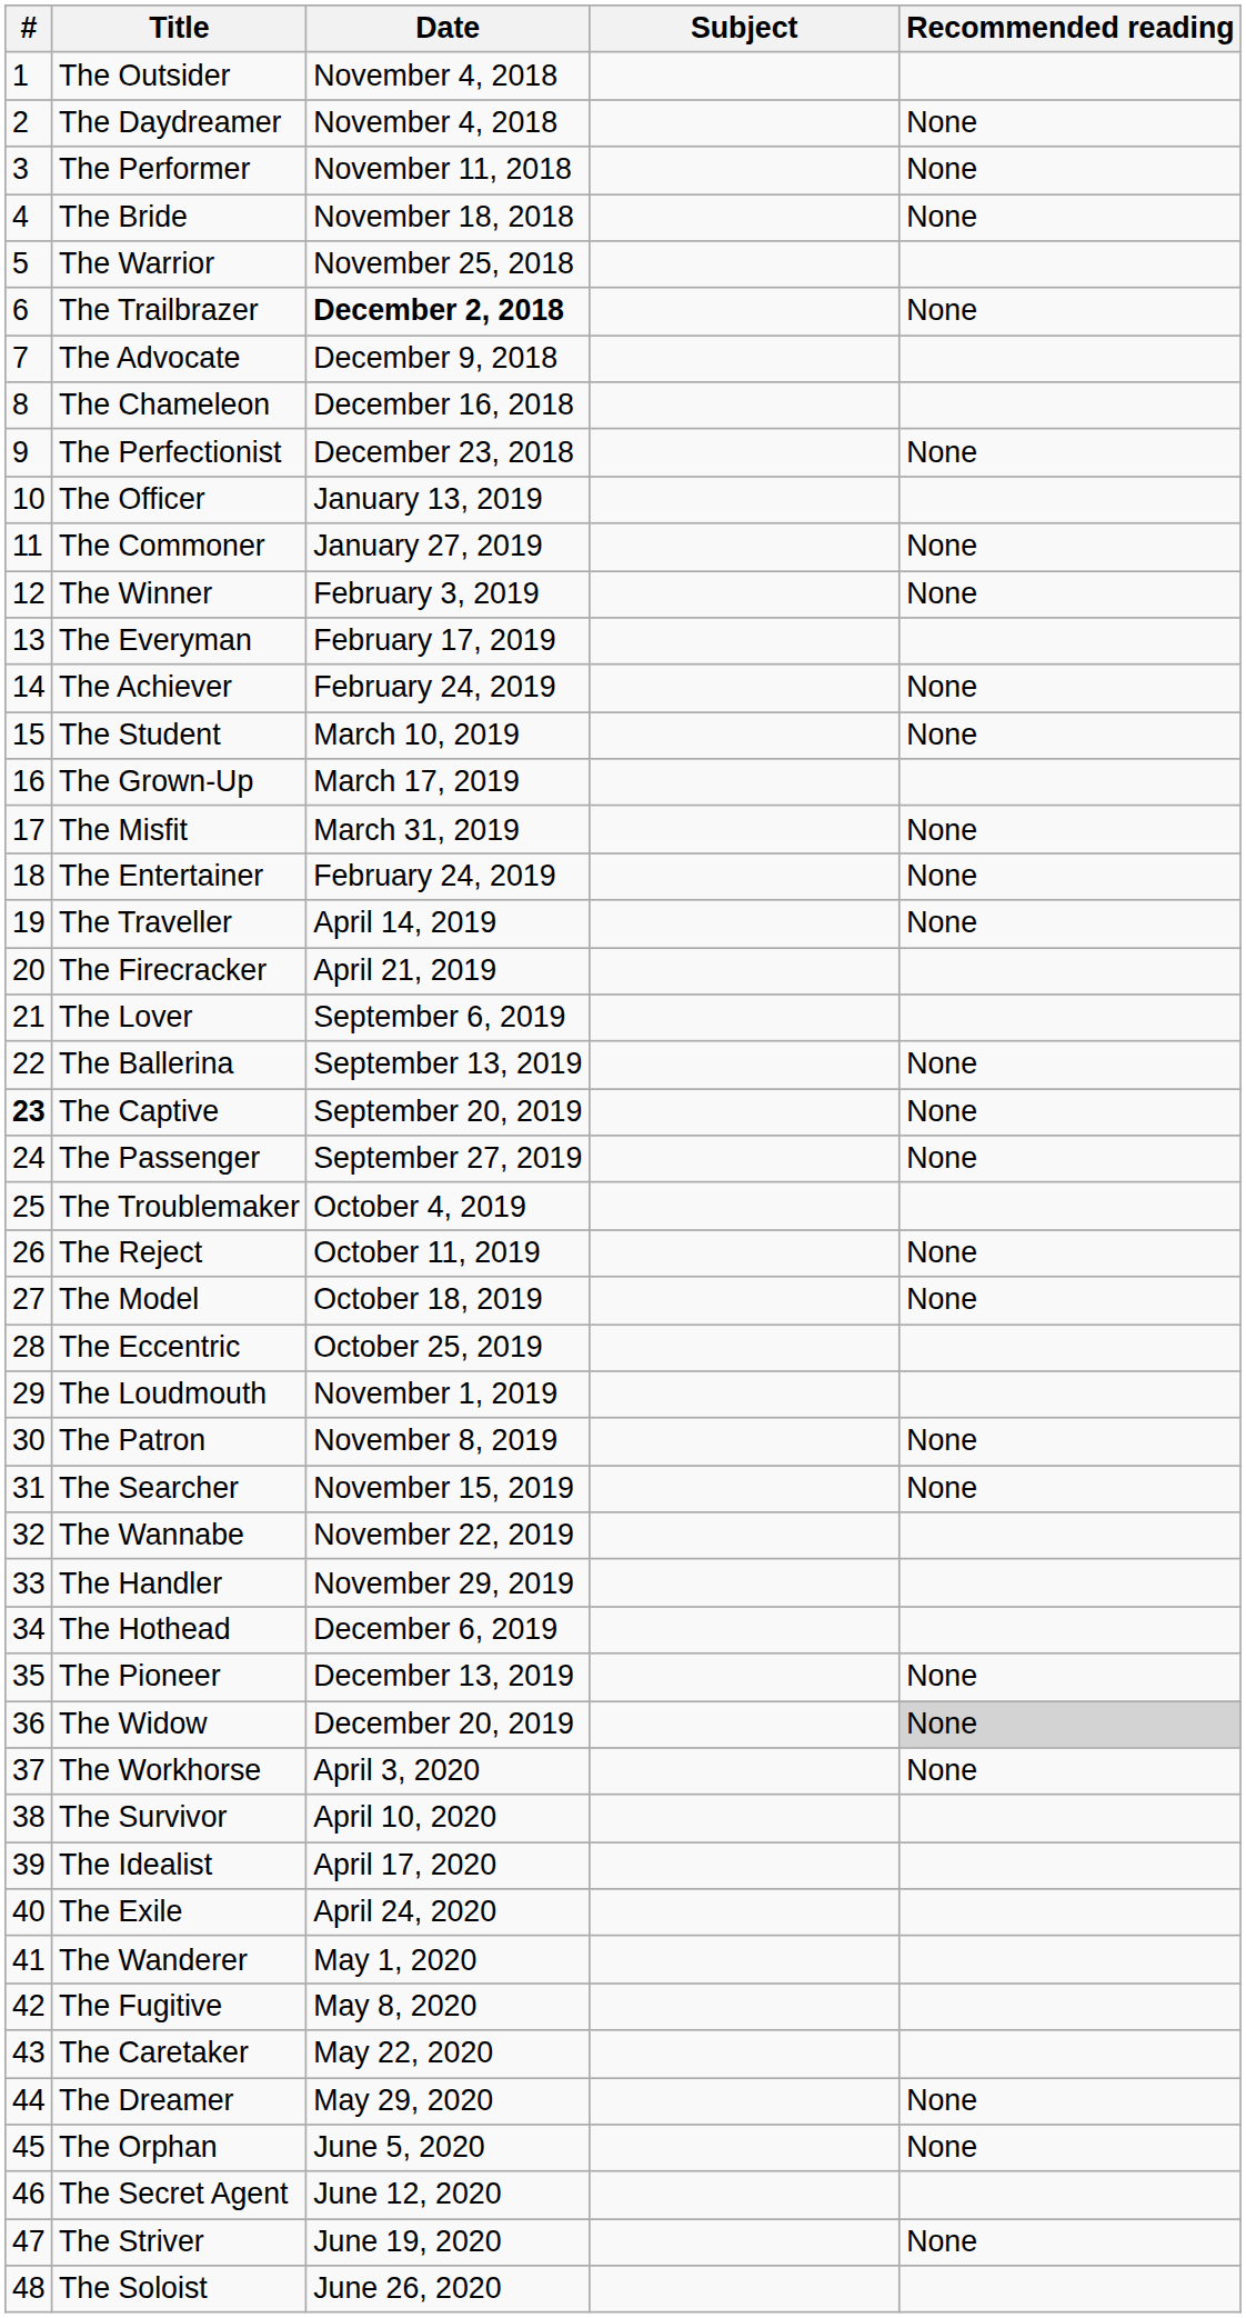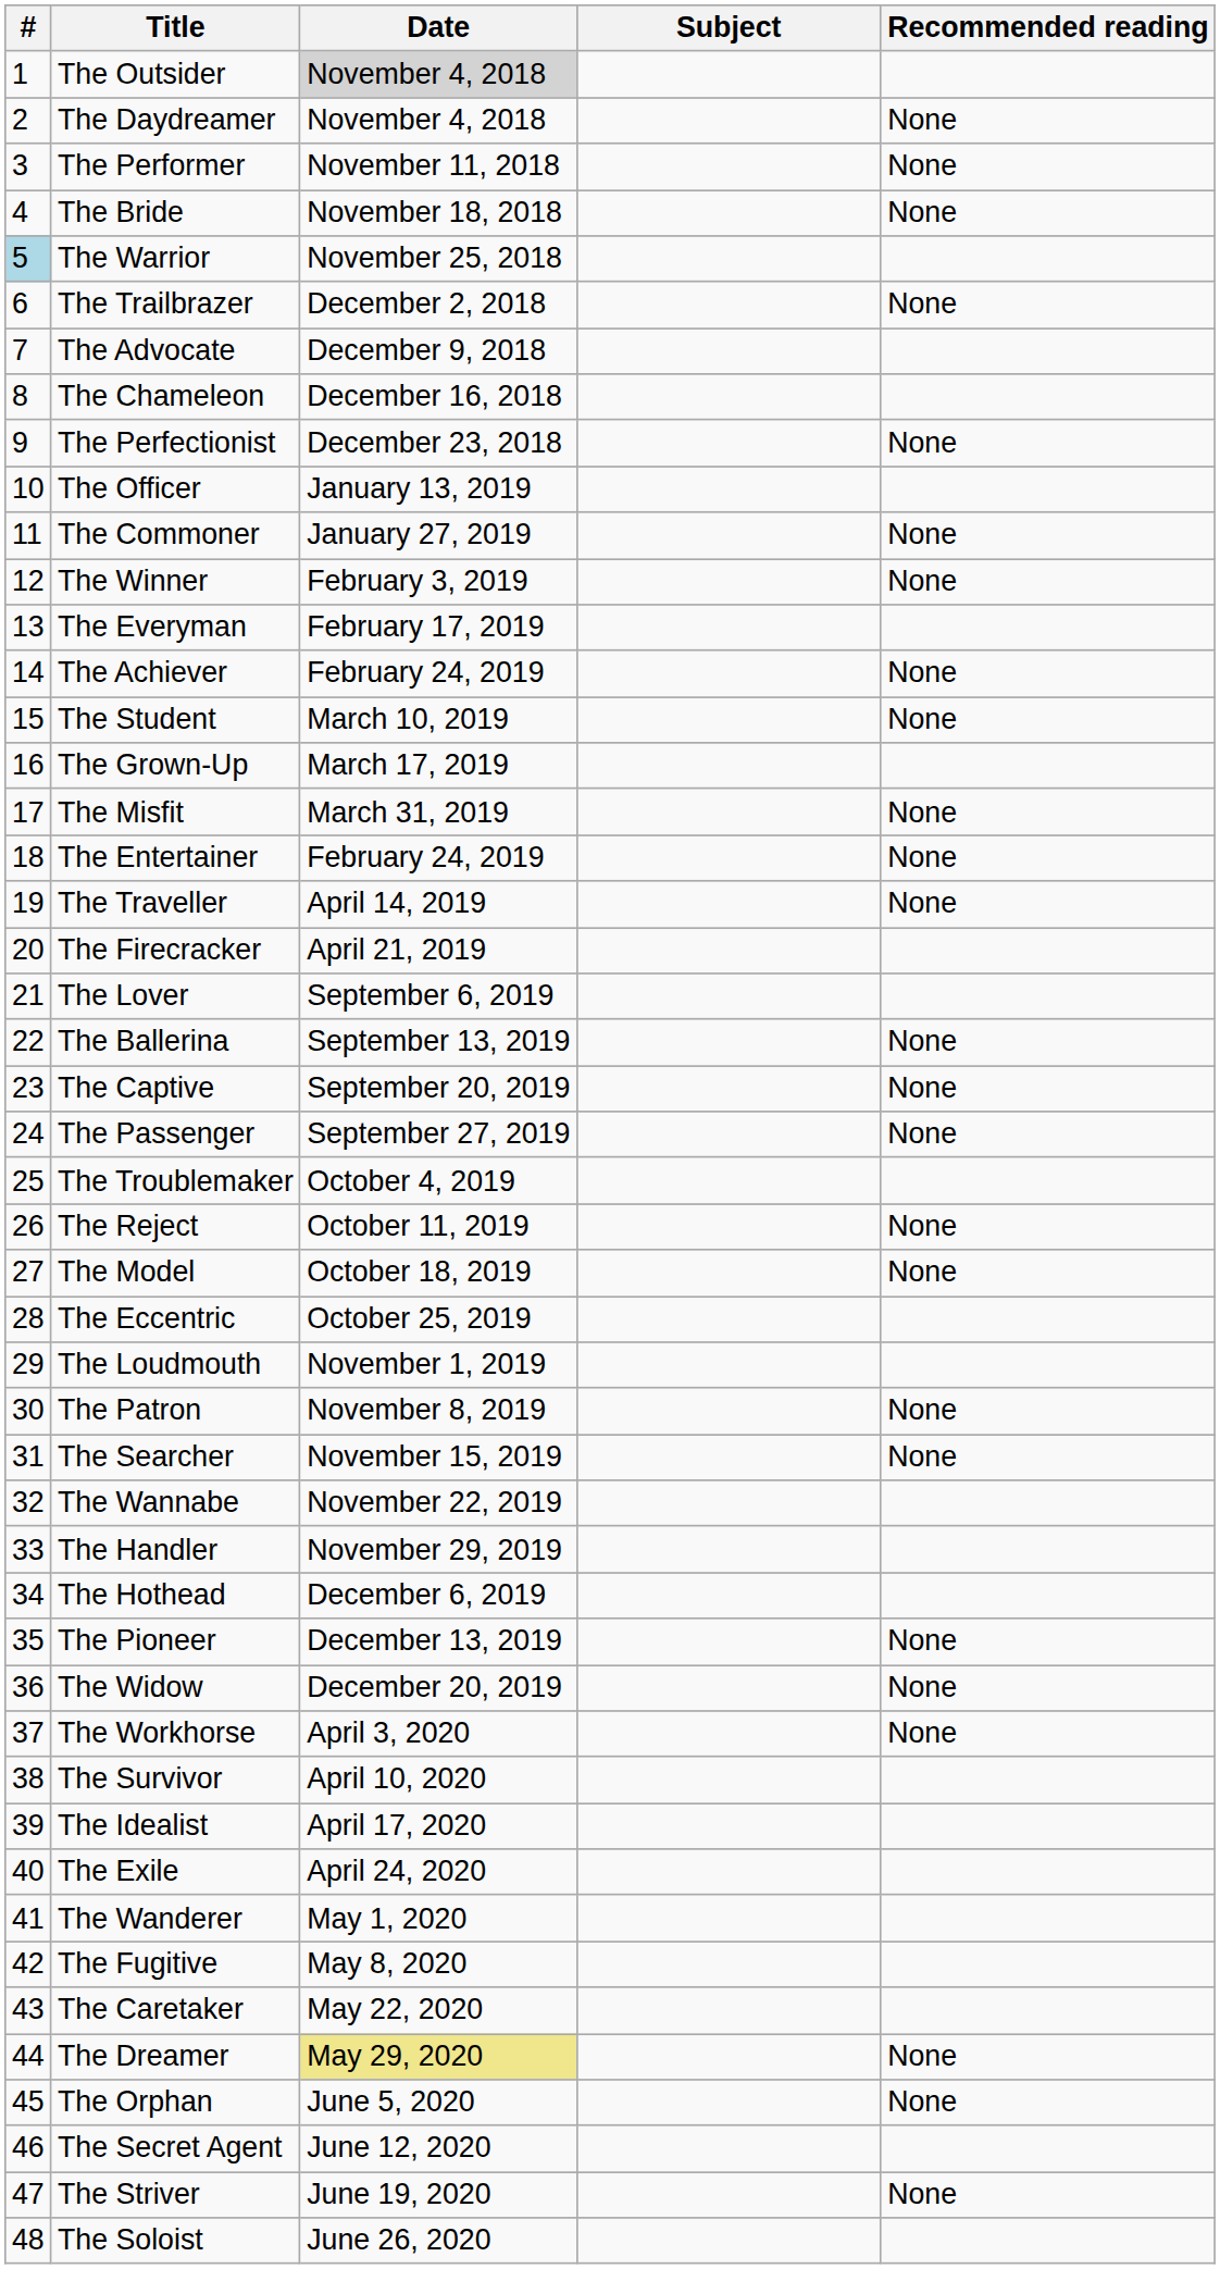The Outsider | Date: no background -> lightgrey background
The Warrior | #: no background -> lightblue background
The Trailbrazer | Date: bold -> normal
The Captive | #: bold -> normal
The Widow | Recommended reading: lightgrey background -> no background
The Dreamer | Date: no background -> khaki background
